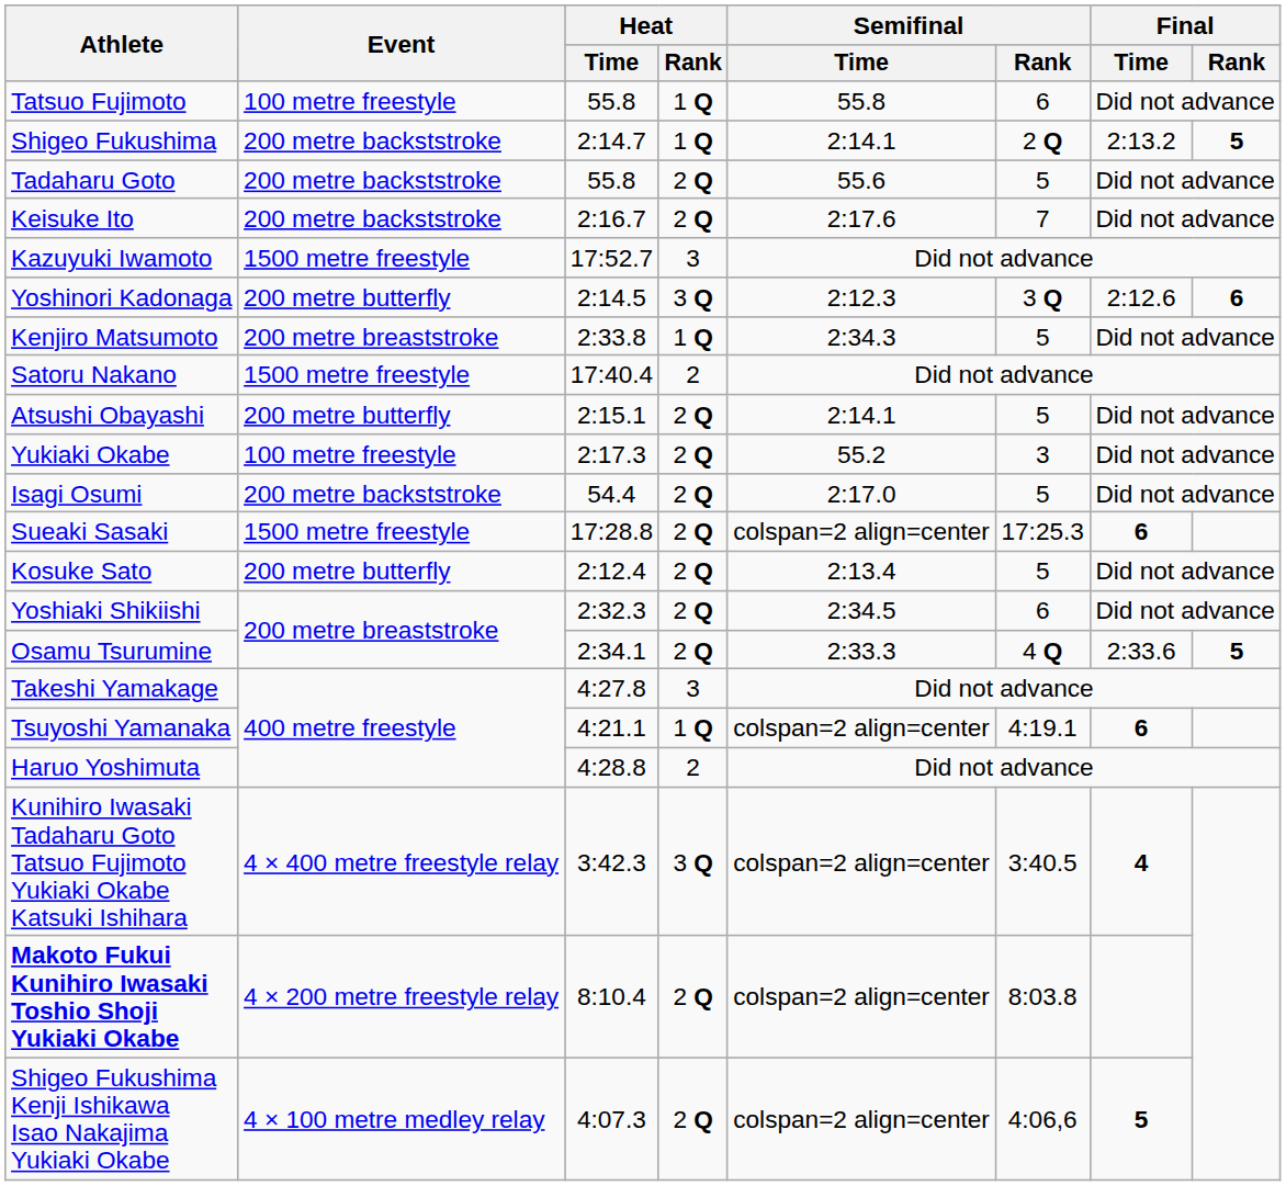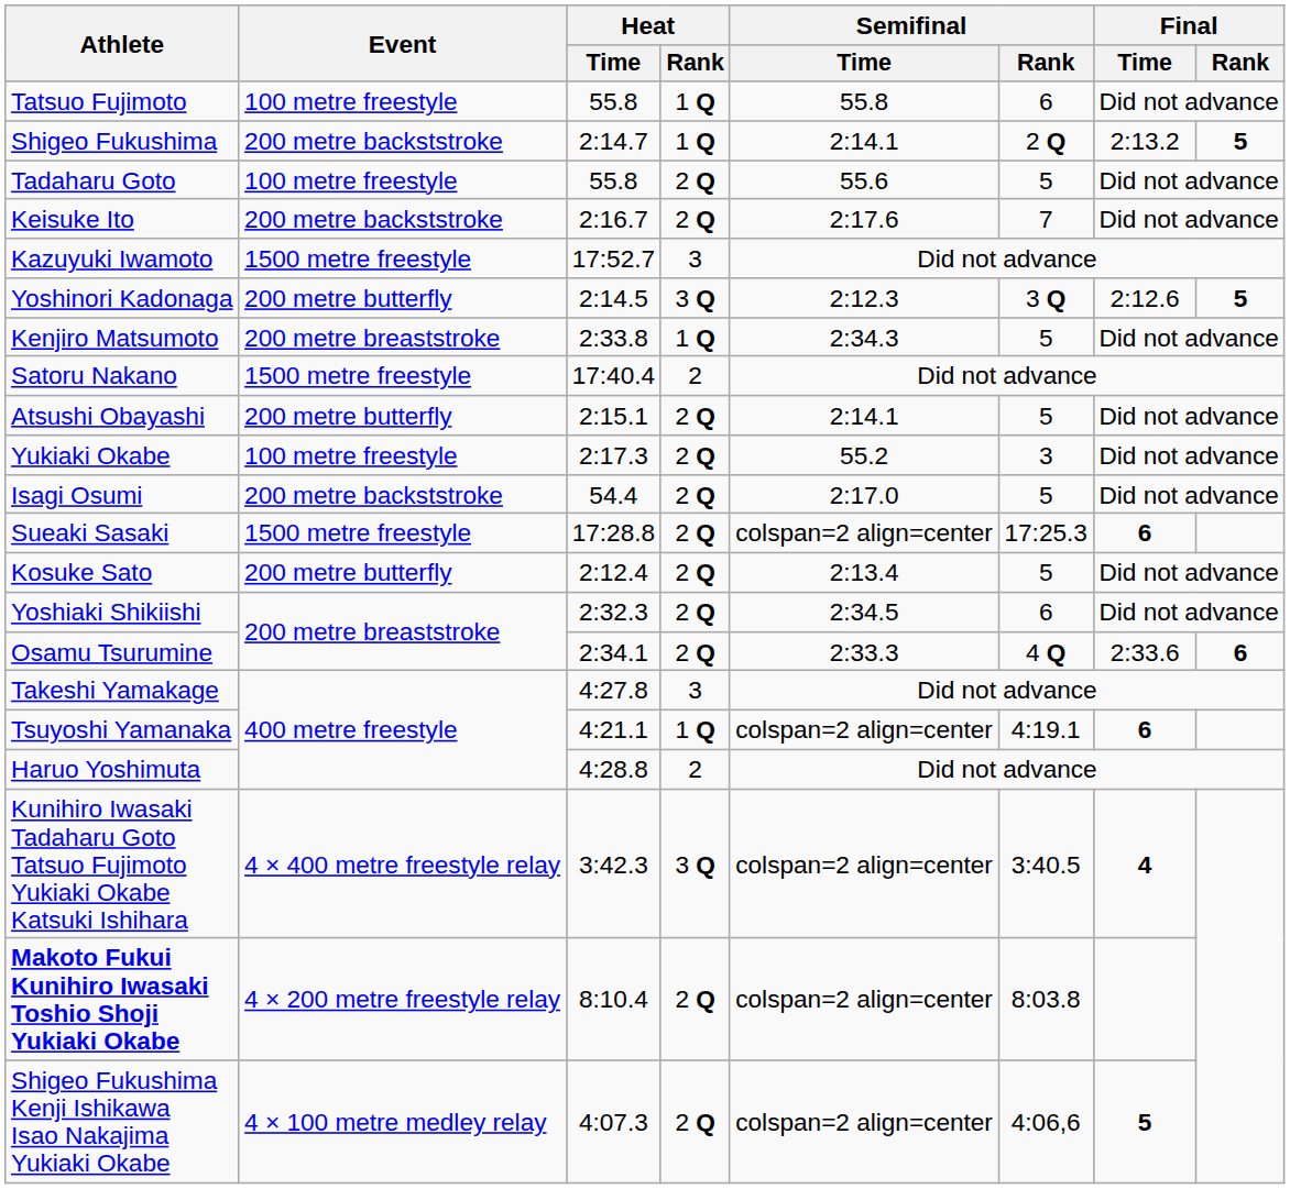Tadaharu Goto | Event: 200 metre backststroke -> 100 metre freestyle
Yoshinori Kadonaga | Final / Rank: 6 -> 5
Osamu Tsurumine | Final / Rank: 5 -> 6
